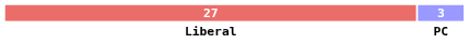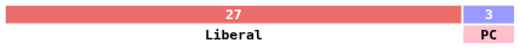Liberal | 3: no background -> pink background
